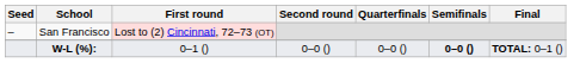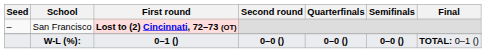San Francisco | First round: normal -> bold
W-L (%): | First round: normal -> bold
W-L (%): | Second round: normal -> bold
W-L (%): | Quarterfinals: normal -> bold
